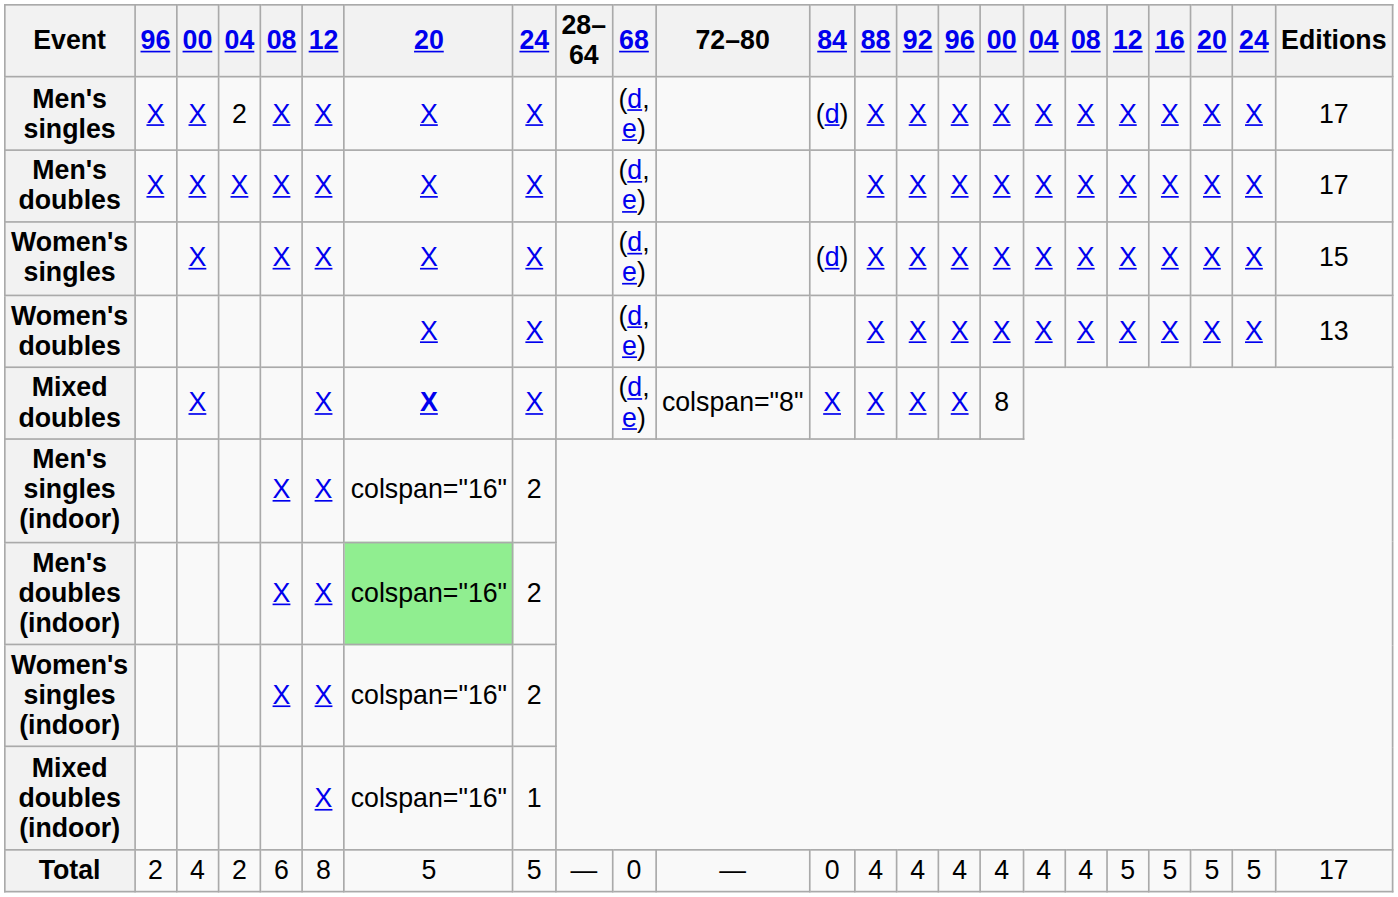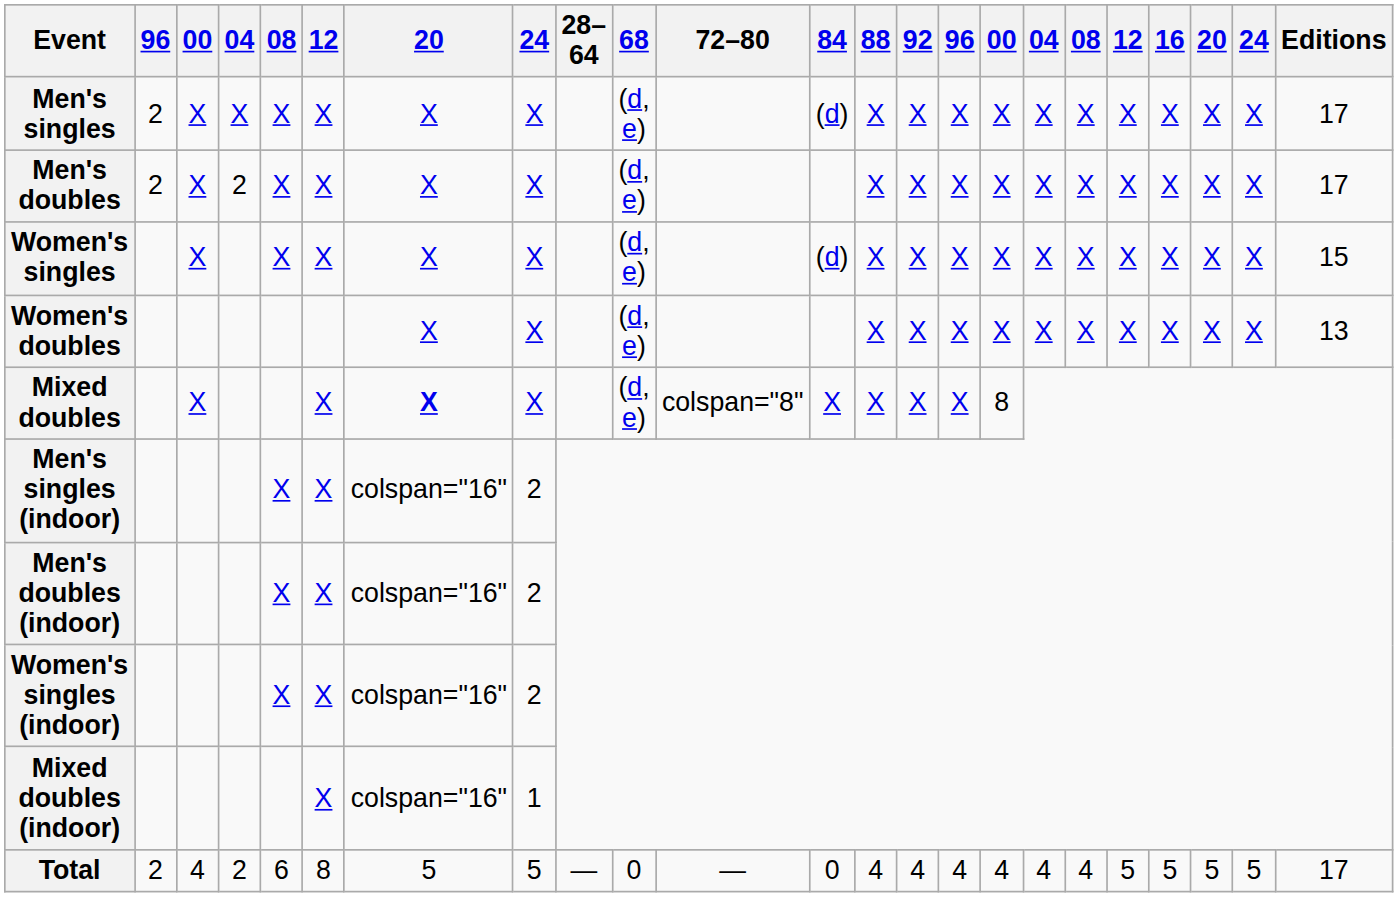Men's singles | column 2: X -> 2
Men's singles | column 4: 2 -> X
Men's doubles | column 2: X -> 2
Men's doubles | column 4: X -> 2
Men's doubles (indoor) | column 7: lightgreen background -> no background
